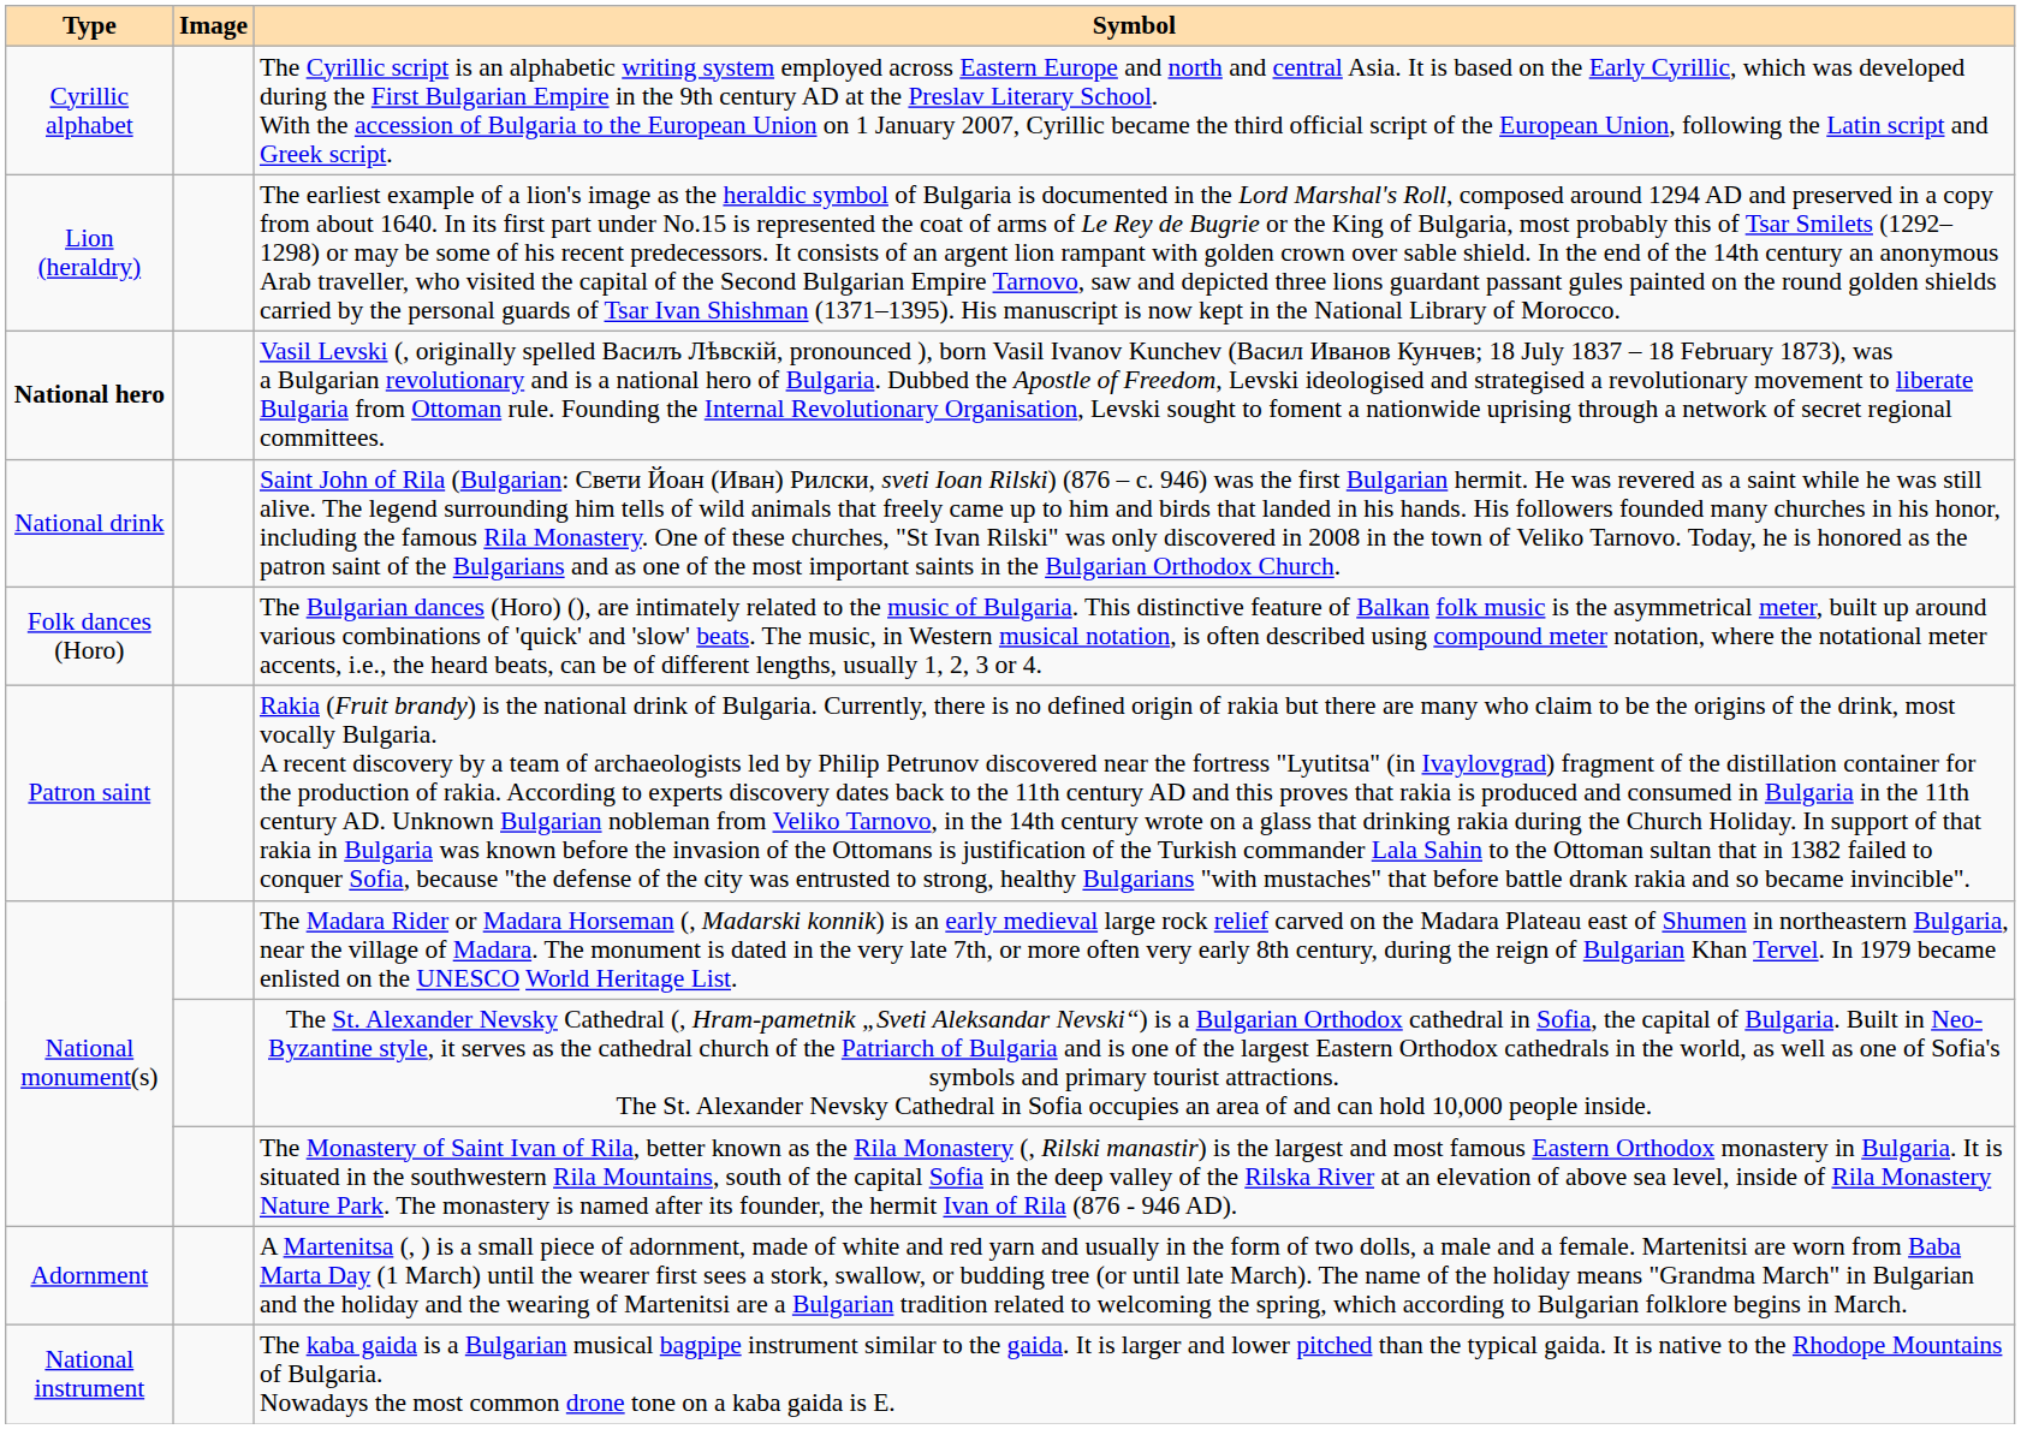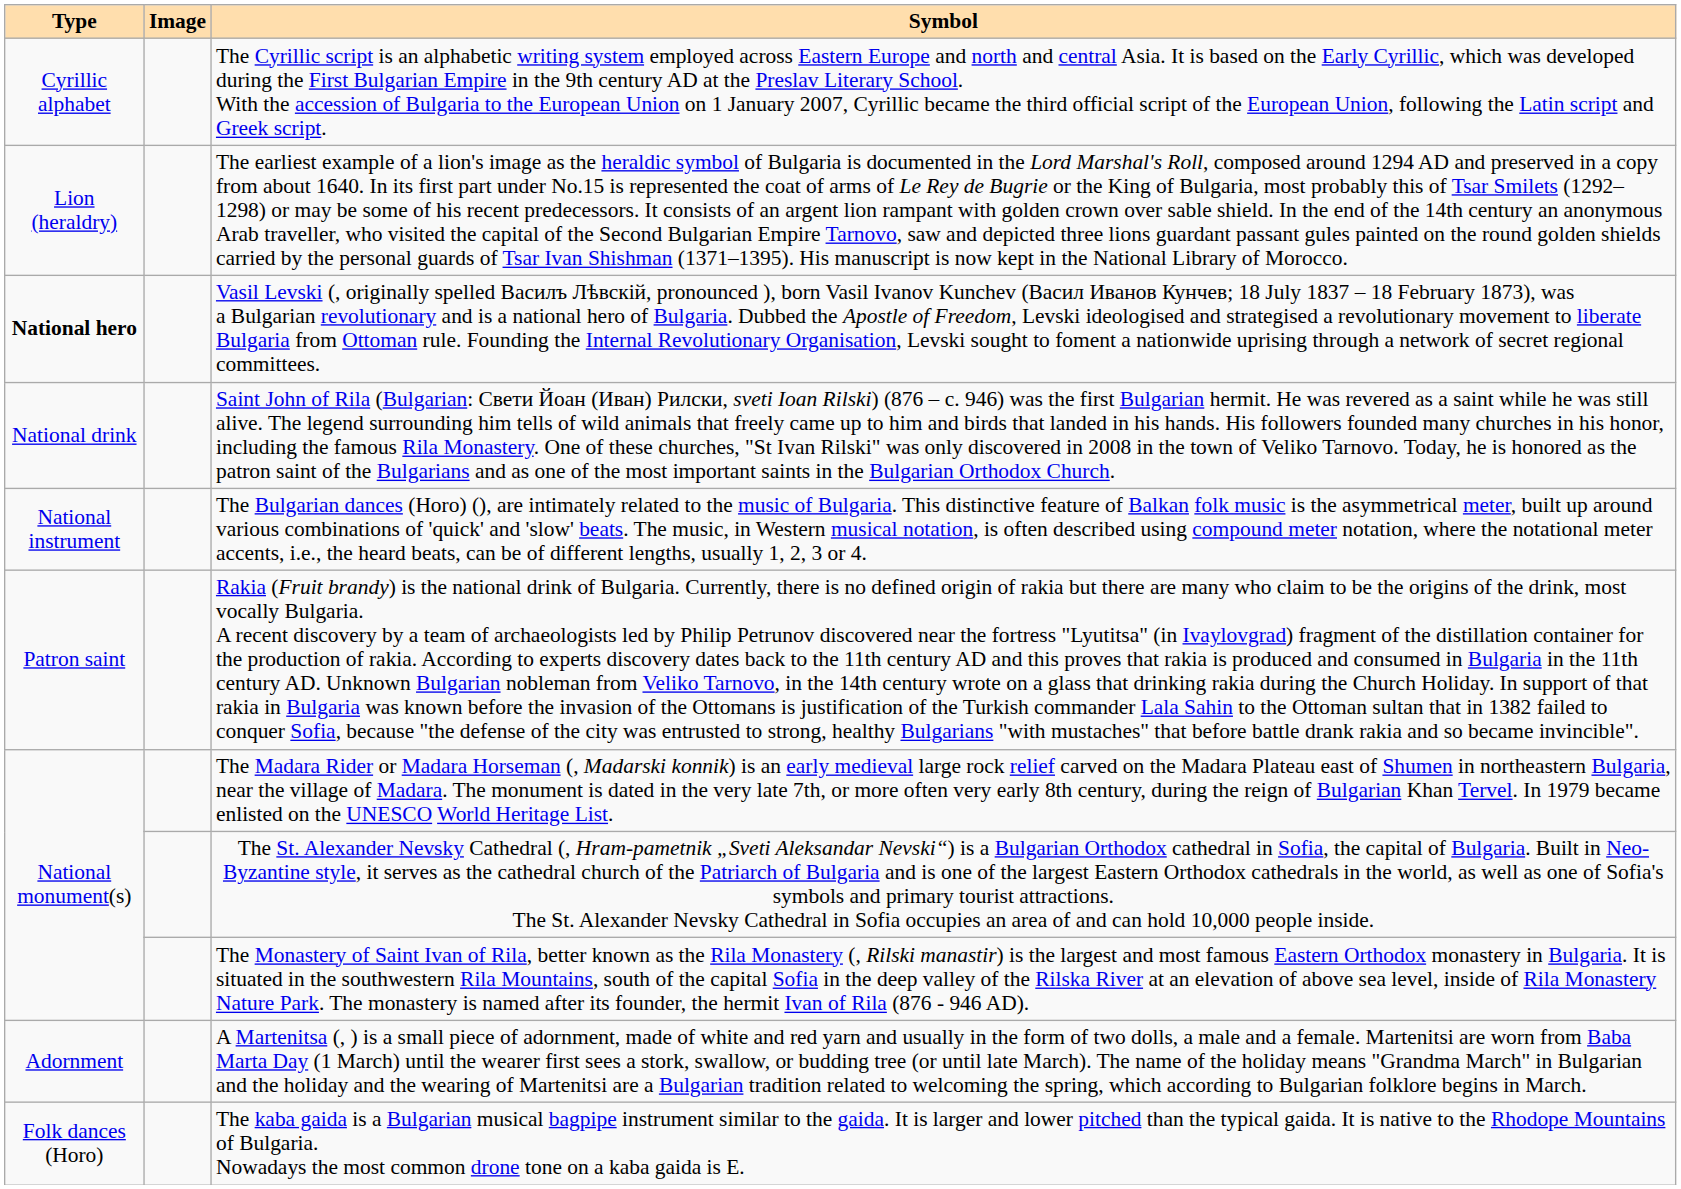row 6 | Type: Folk dances (Horo) -> National instrument
row 12 | Type: National instrument -> Folk dances (Horo)
